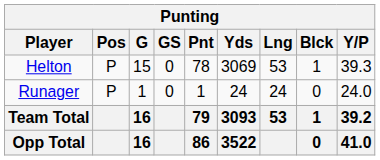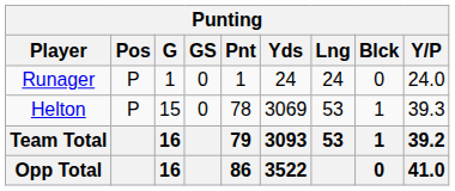rows swapped: Helton <-> Runager
